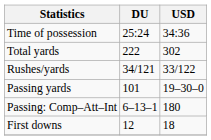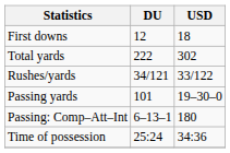rows swapped: First downs <-> Time of possession
